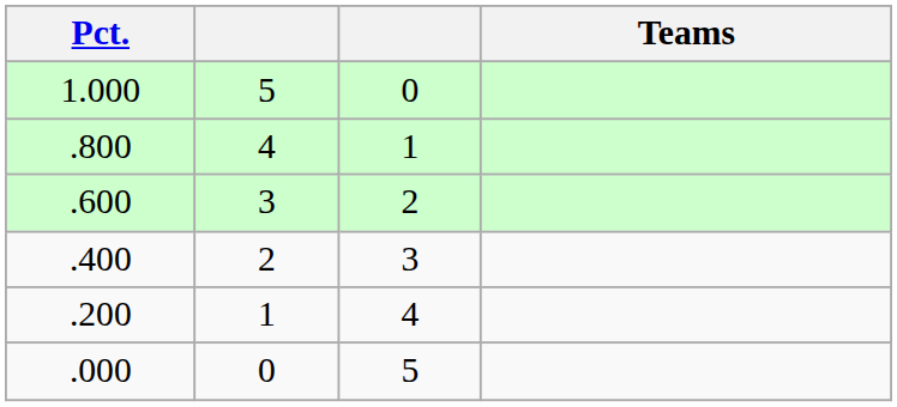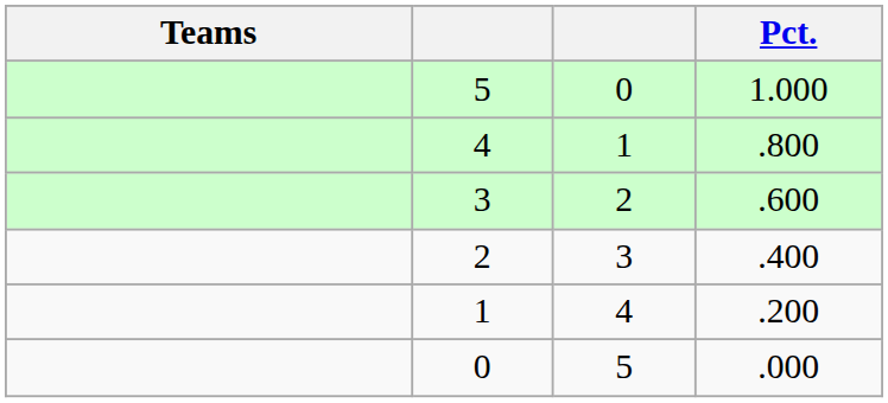columns swapped: Teams <-> Pct.
